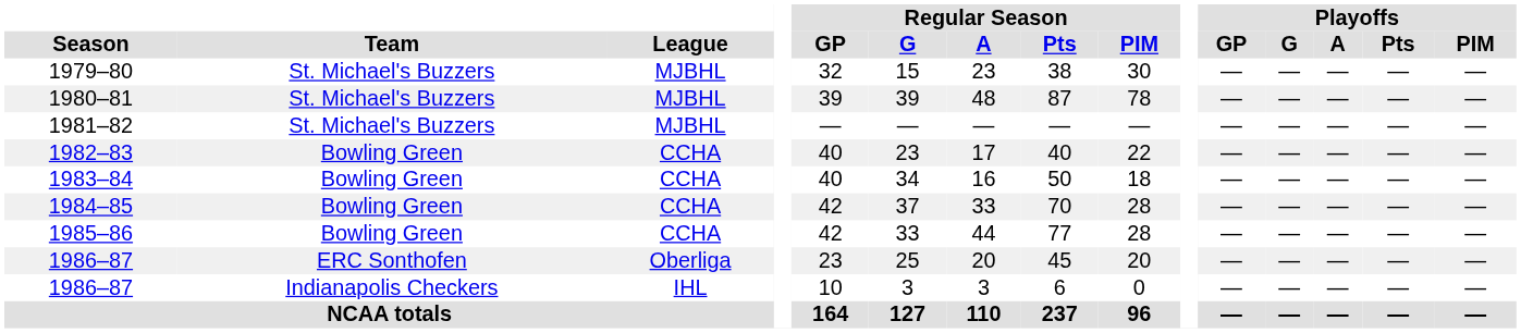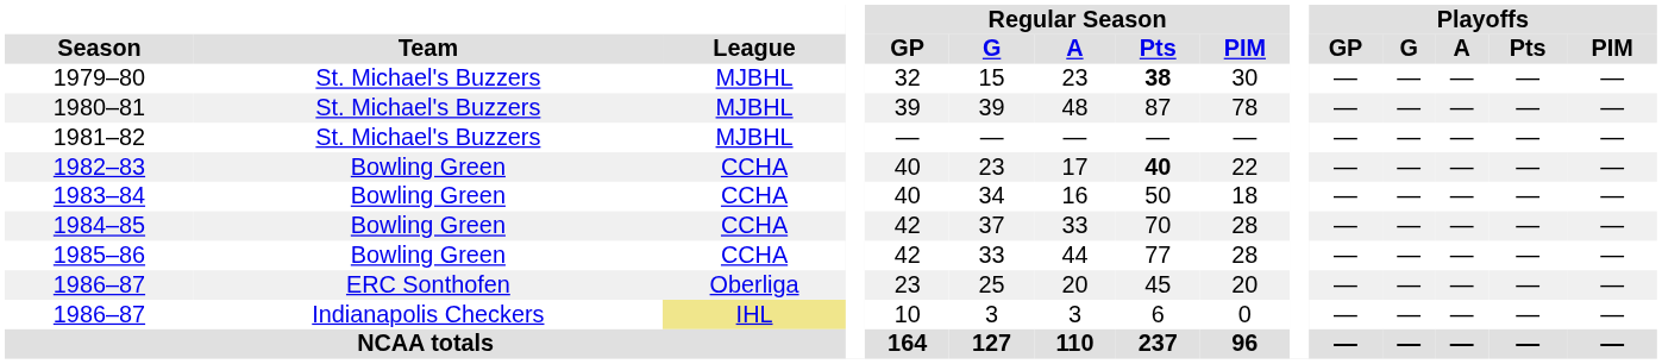1979–80 | Regular Season / Pts: normal -> bold
1982–83 | Regular Season / Pts: normal -> bold
1986–87 / Indianapolis Checkers | League: no background -> khaki background
